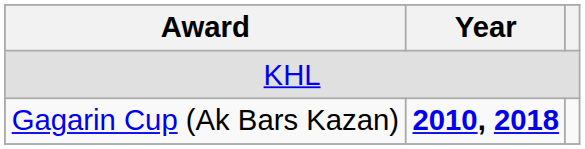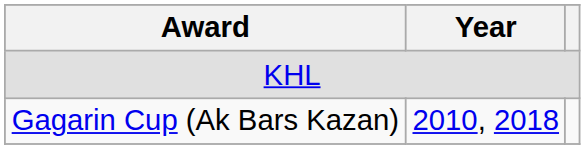Gagarin Cup (Ak Bars Kazan) | Year: bold -> normal
